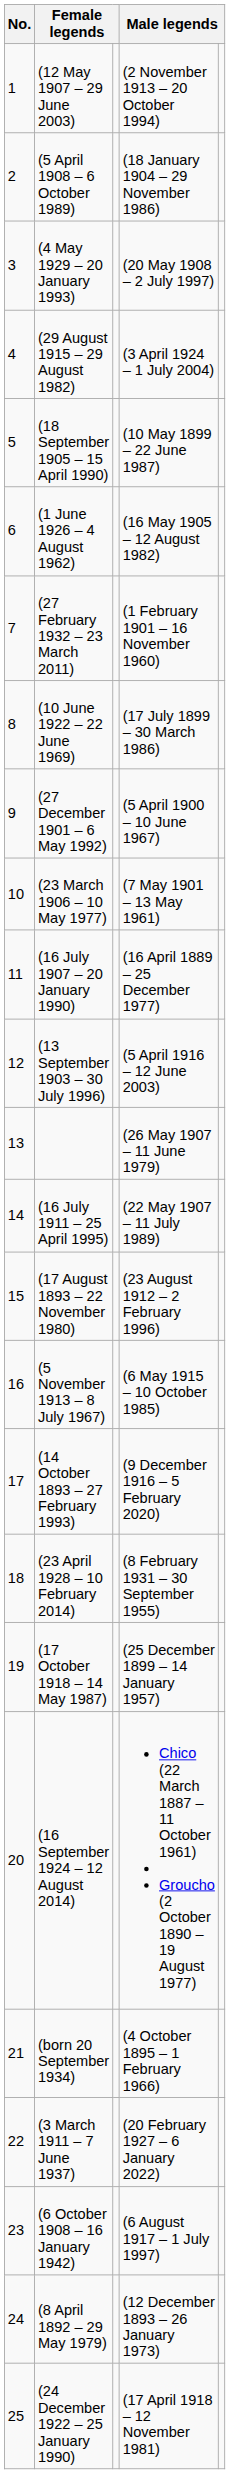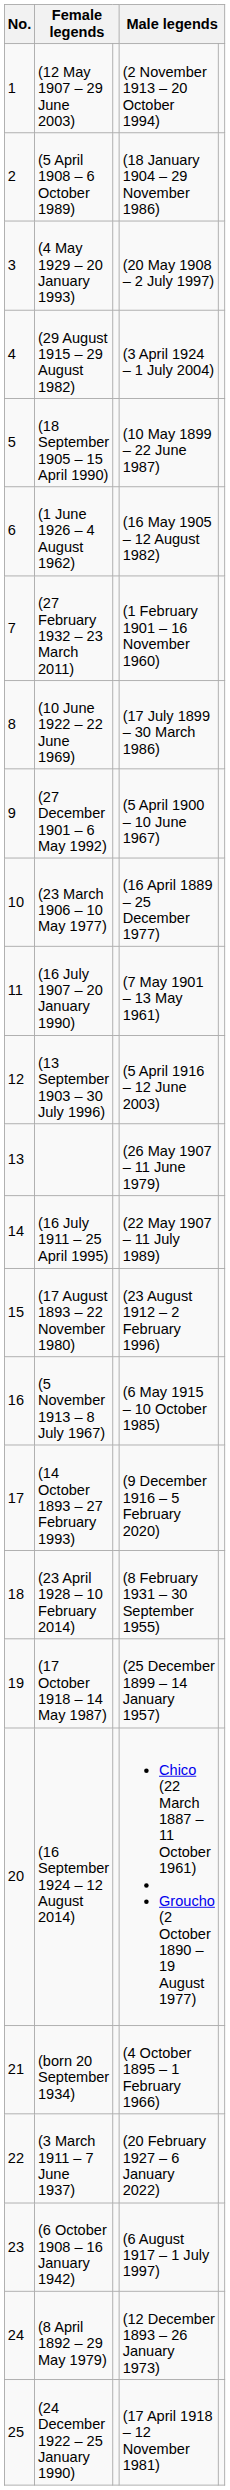(23 March 1906 – 10 May 1977) | column 4: (7 May 1901 – 13 May 1961) -> (16 April 1889 – 25 December 1977)
(16 July 1907 – 20 January 1990) | column 4: (16 April 1889 – 25 December 1977) -> (7 May 1901 – 13 May 1961)
